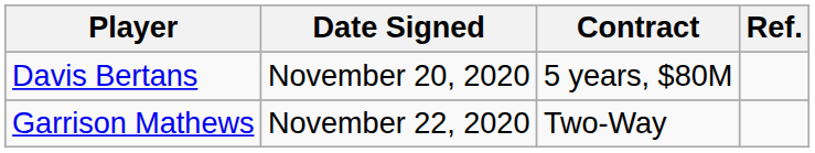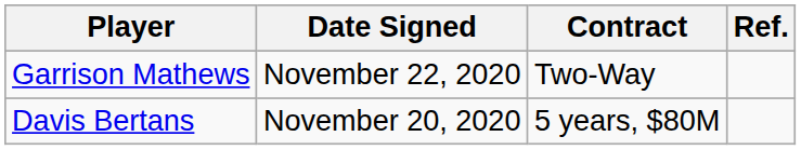rows swapped: Davis Bertans <-> Garrison Mathews
